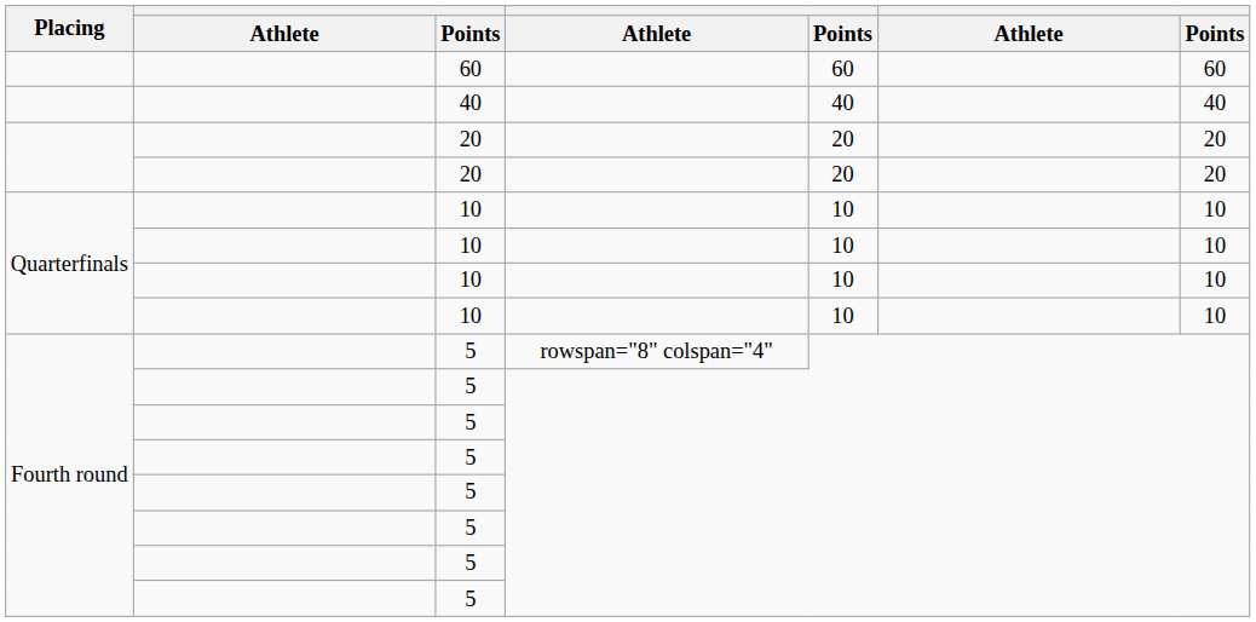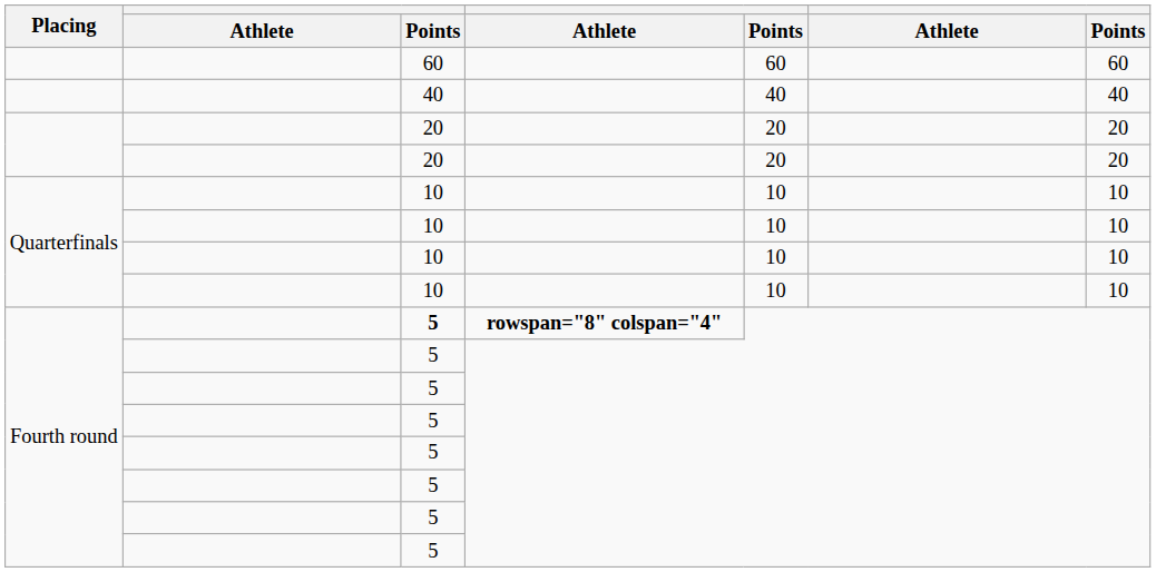5 / rowspan="8" colspan="4" | column 3: normal -> bold
5 / rowspan="8" colspan="4" | column 4: normal -> bold
